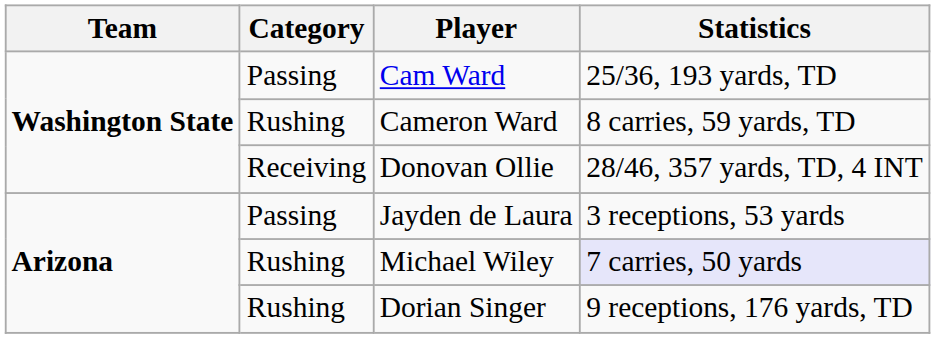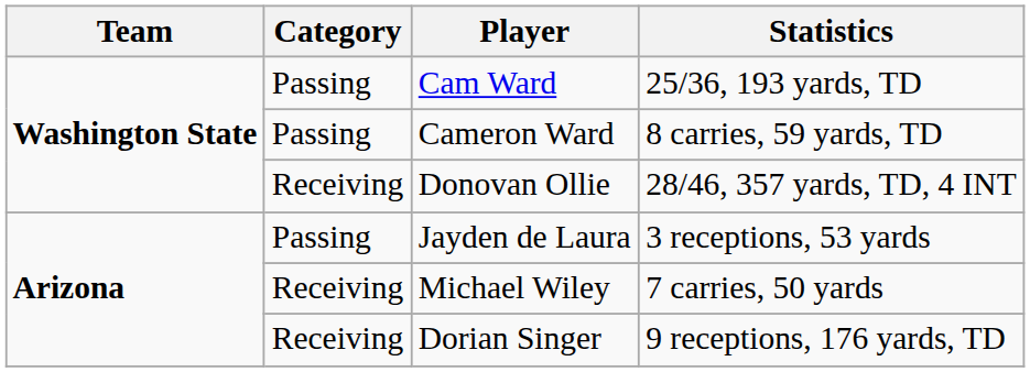Cameron Ward | Category: Rushing -> Passing
Michael Wiley | Category: Rushing -> Receiving
Michael Wiley | Statistics: lavender background -> no background
Dorian Singer | Category: Rushing -> Receiving
